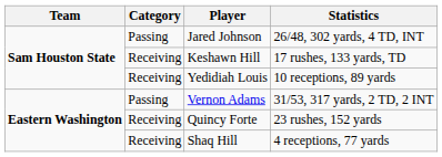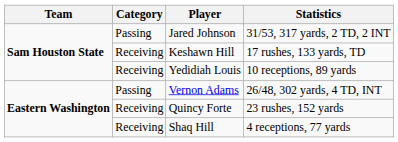Jared Johnson | Statistics: 26/48, 302 yards, 4 TD, INT -> 31/53, 317 yards, 2 TD, 2 INT
Vernon Adams | Statistics: 31/53, 317 yards, 2 TD, 2 INT -> 26/48, 302 yards, 4 TD, INT
